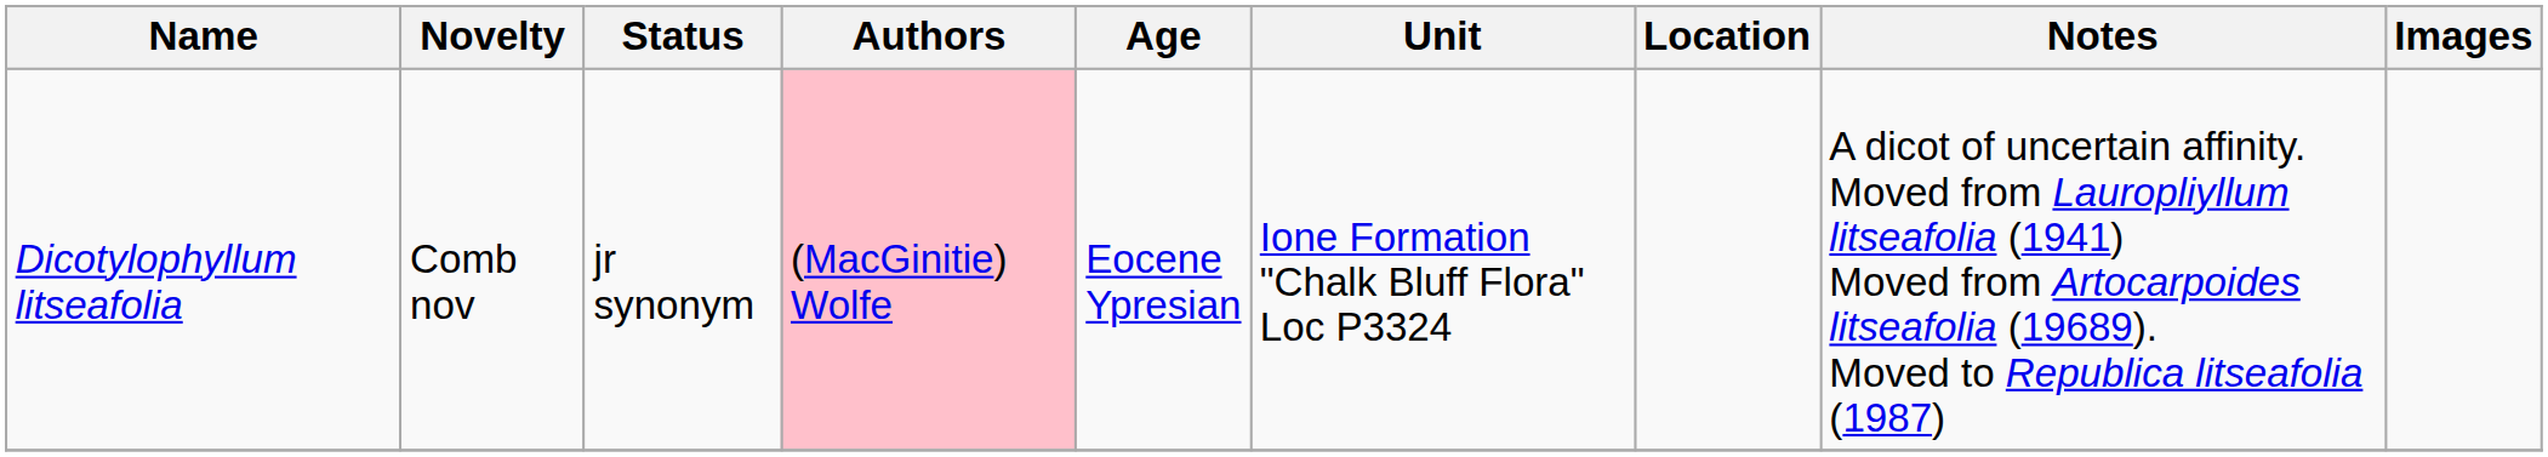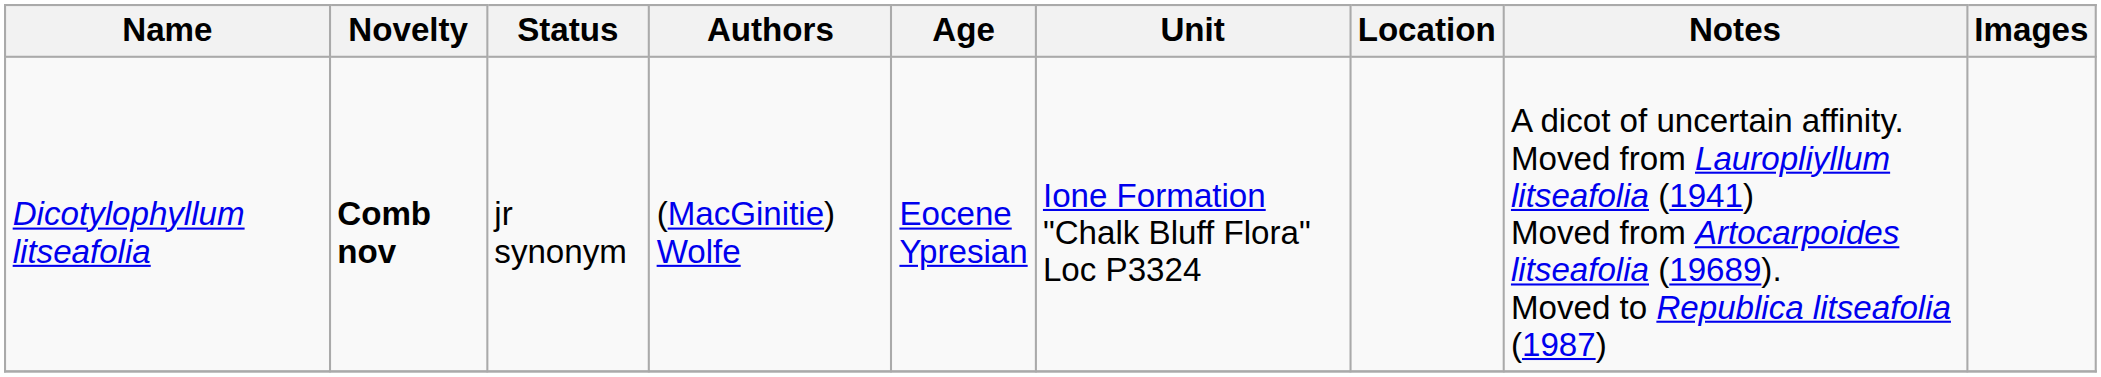Dicotylophyllum litseafolia | Novelty: normal -> bold
Dicotylophyllum litseafolia | Authors: pink background -> no background
